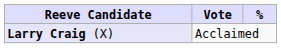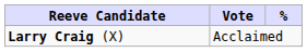Larry Craig (X) | Reeve Candidate: lavender background -> no background
